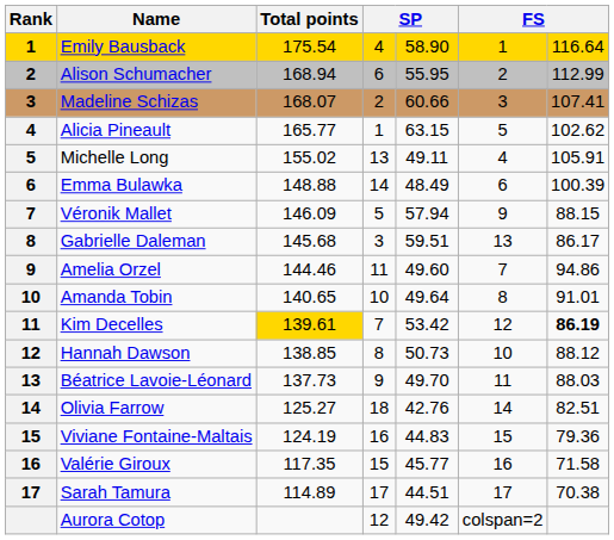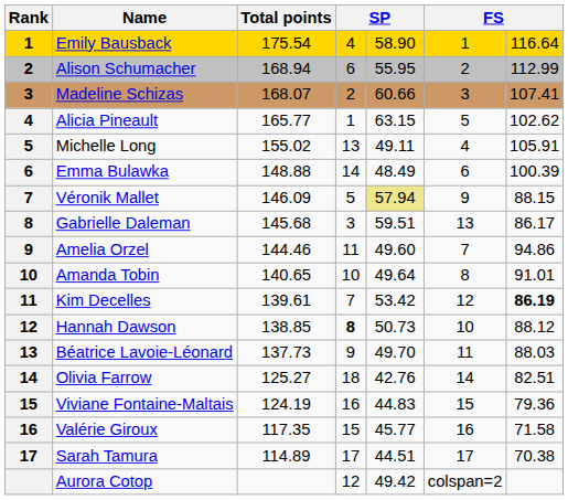Véronik Mallet | column 5: no background -> khaki background
Kim Decelles | Total points: gold background -> no background
Hannah Dawson | column 4: normal -> bold
